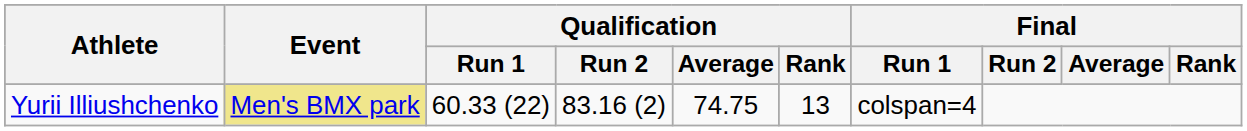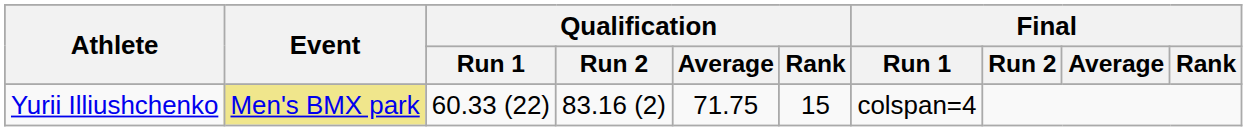Yurii Illiushchenko | Qualification / Average: 74.75 -> 71.75
Yurii Illiushchenko | Qualification / Rank: 13 -> 15
